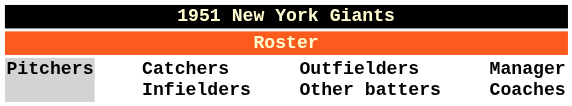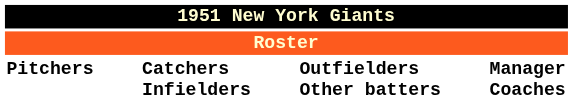Pitchers | column 1: lightgrey background -> no background
